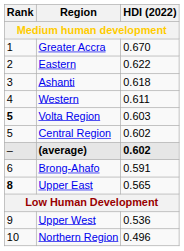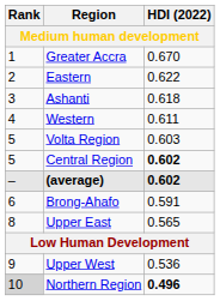Volta Region | Rank: bold -> normal
Central Region | HDI (2022): normal -> bold
Upper East | Rank: bold -> normal
Northern Region | Rank: no background -> lightgrey background
Northern Region | HDI (2022): normal -> bold
